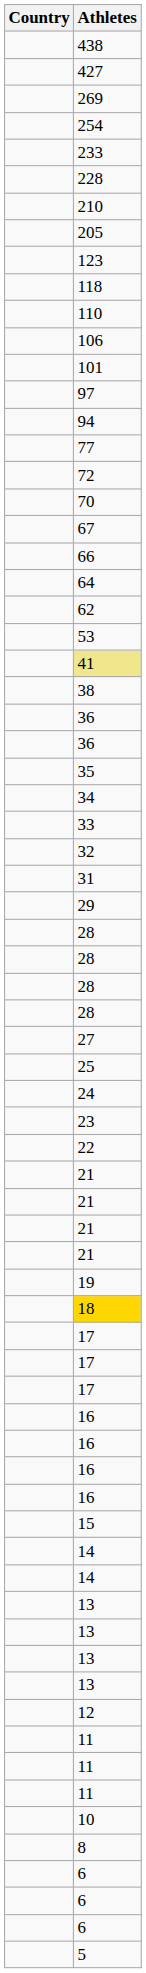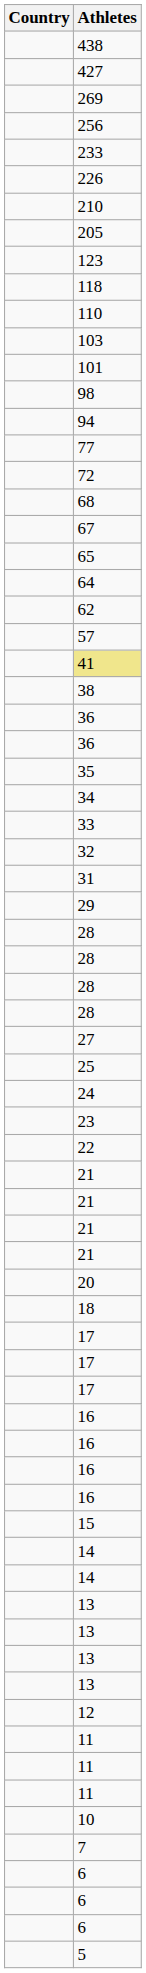row 5 | Athletes: 254 -> 256
row 7 | Athletes: 228 -> 226
row 13 | Athletes: 106 -> 103
row 15 | Athletes: 97 -> 98
row 19 | Athletes: 70 -> 68
row 21 | Athletes: 66 -> 65
row 24 | Athletes: 53 -> 57
row 48 | Athletes: 19 -> 20
row 49 | Athletes: gold background -> no background
row 69 | Athletes: 8 -> 7
